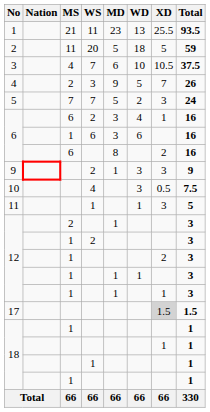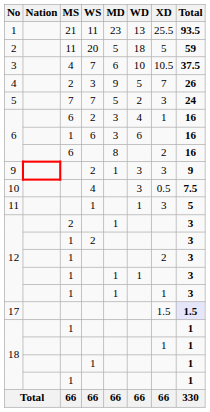17 | XD: lightgrey background -> no background
17 | Total: no background -> lavender background
